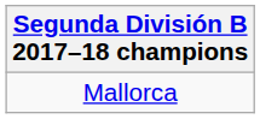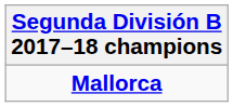row 2 | column 1: normal -> bold
